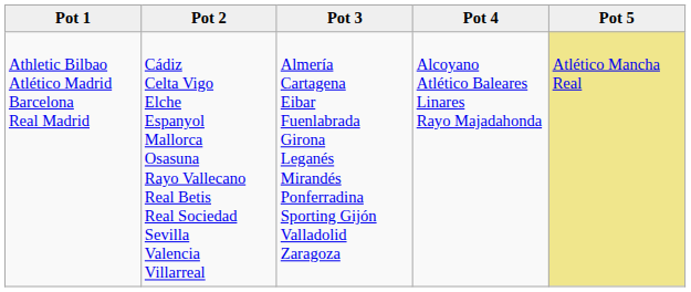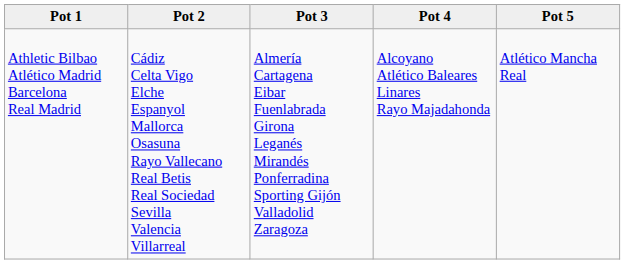Athletic Bilbao Atlético Madrid Barcelona Real Madrid | column 5: khaki background -> no background
